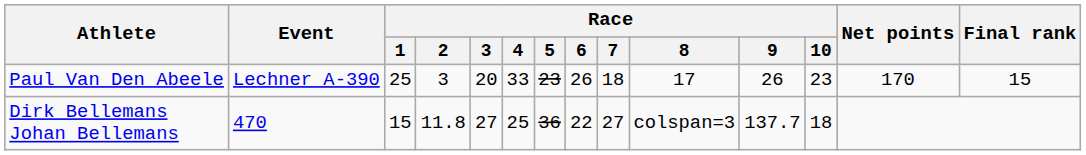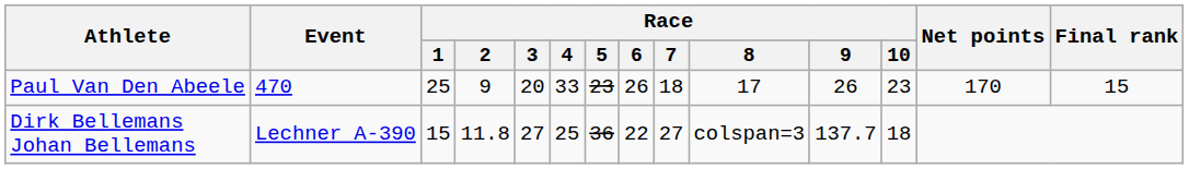Paul Van Den Abeele | Event: Lechner A-390 -> 470
Paul Van Den Abeele | Race / 2: 3 -> 9
Dirk Bellemans Johan Bellemans | Event: 470 -> Lechner A-390
